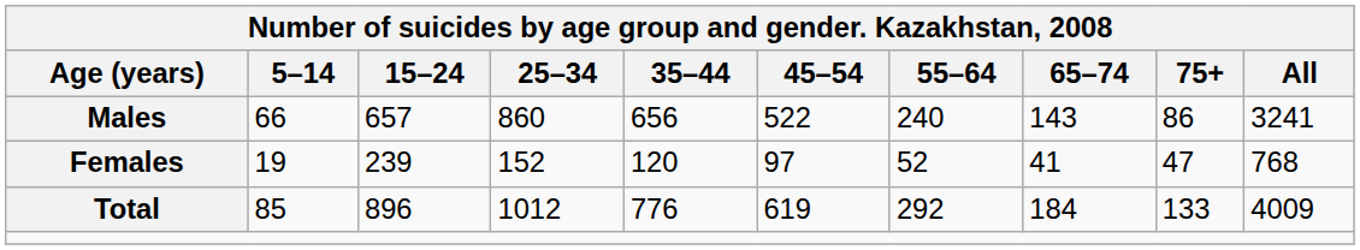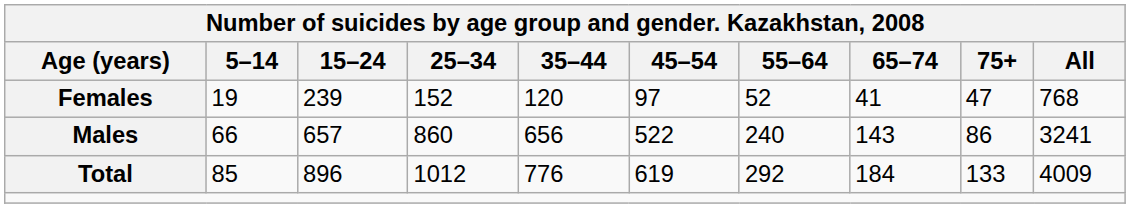rows swapped: Males <-> Females
